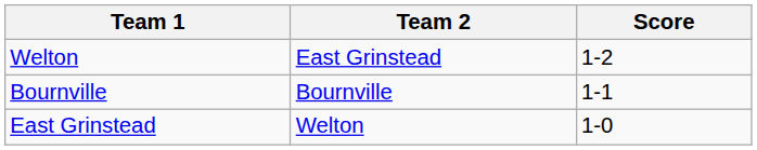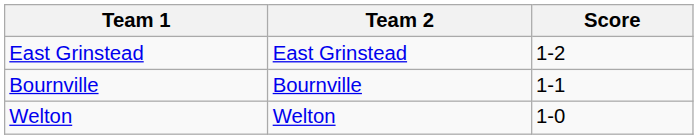row 2 | Team 1: Welton -> East Grinstead
row 4 | Team 1: East Grinstead -> Welton
